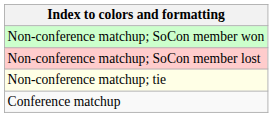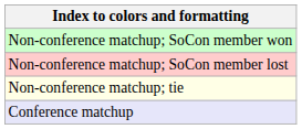row 5 | column 1: no background -> lavender background
